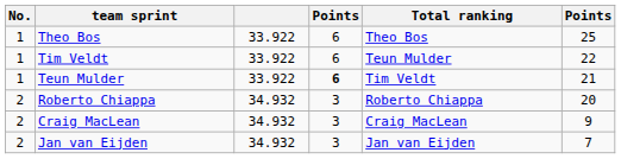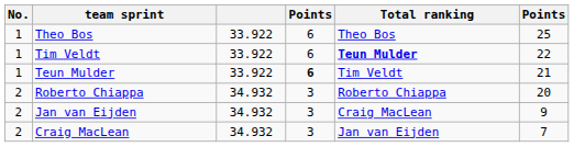row 3 | Total ranking: normal -> bold
row 6 | team sprint: Craig MacLean -> Jan van Eijden
row 7 | team sprint: Jan van Eijden -> Craig MacLean
